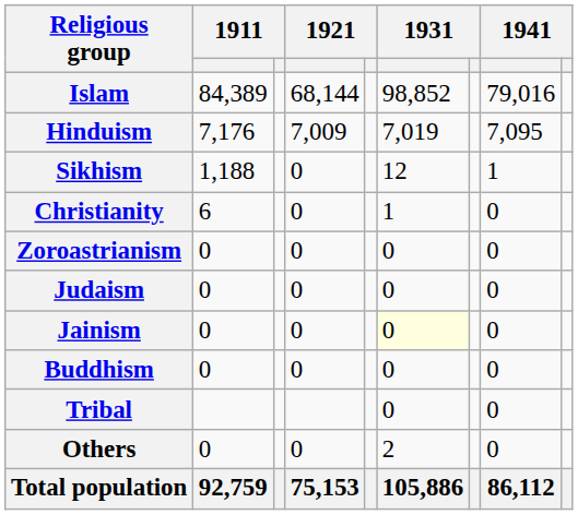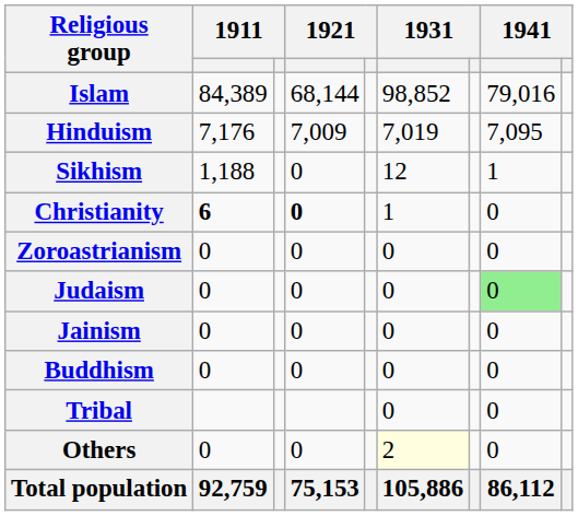Christianity | column 2: normal -> bold
Christianity | column 4: normal -> bold
Judaism | column 8: no background -> lightgreen background
Jainism | column 6: lightyellow background -> no background
Others | column 6: no background -> lightyellow background
